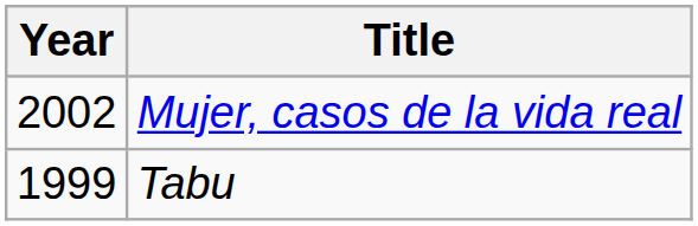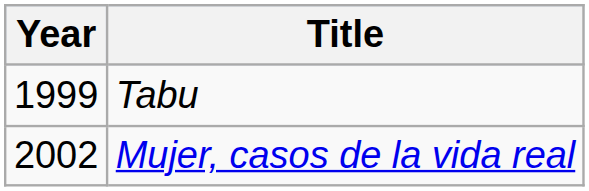rows swapped: Tabu <-> Mujer, casos de la vida real
